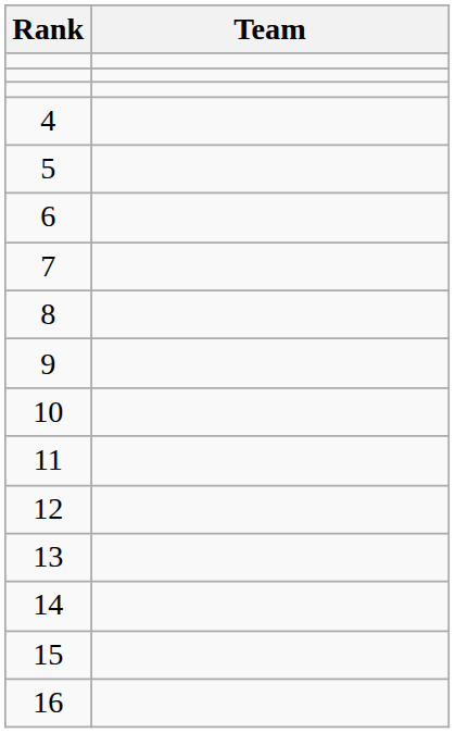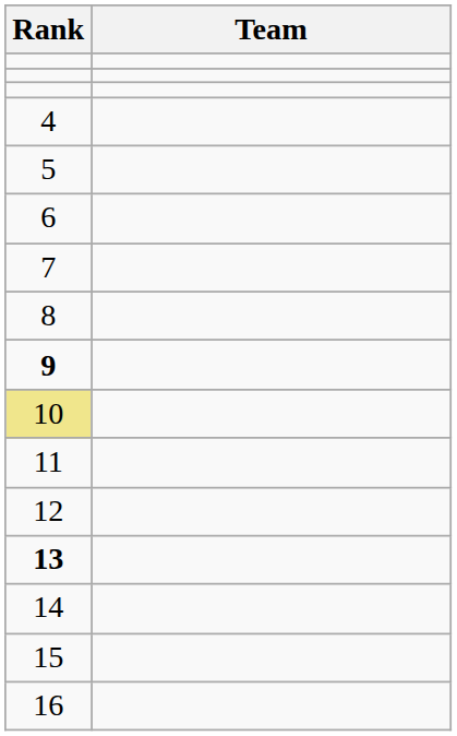row 10 | Rank: normal -> bold
row 11 | Rank: no background -> khaki background
row 14 | Rank: normal -> bold
